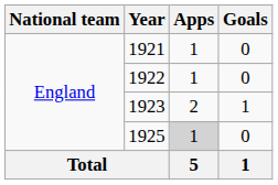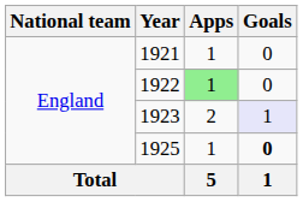1922 | Apps: no background -> lightgreen background
1923 | Goals: no background -> lavender background
1925 | Apps: lightgrey background -> no background
1925 | Goals: normal -> bold
